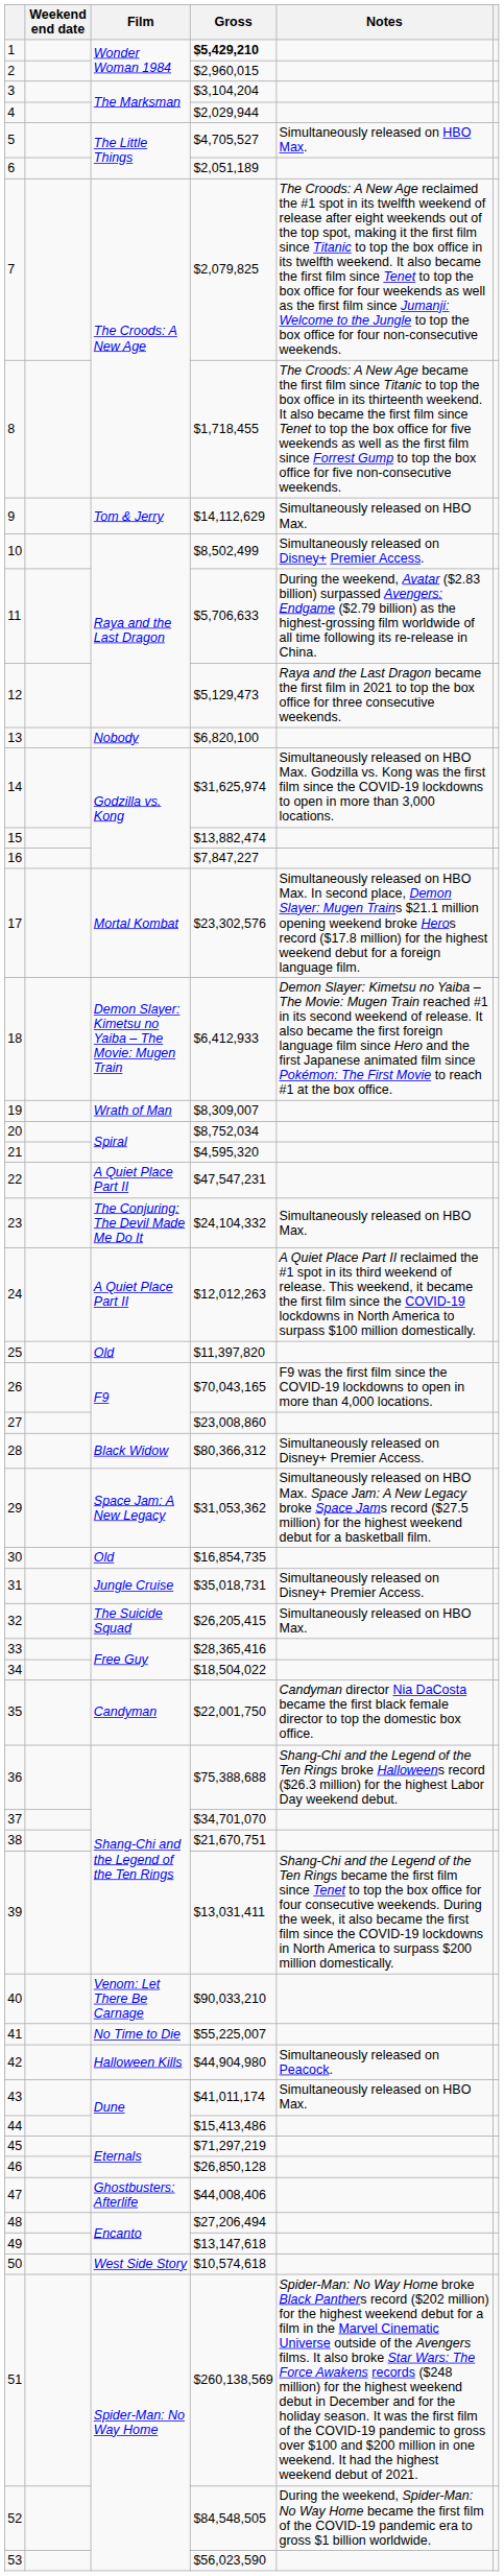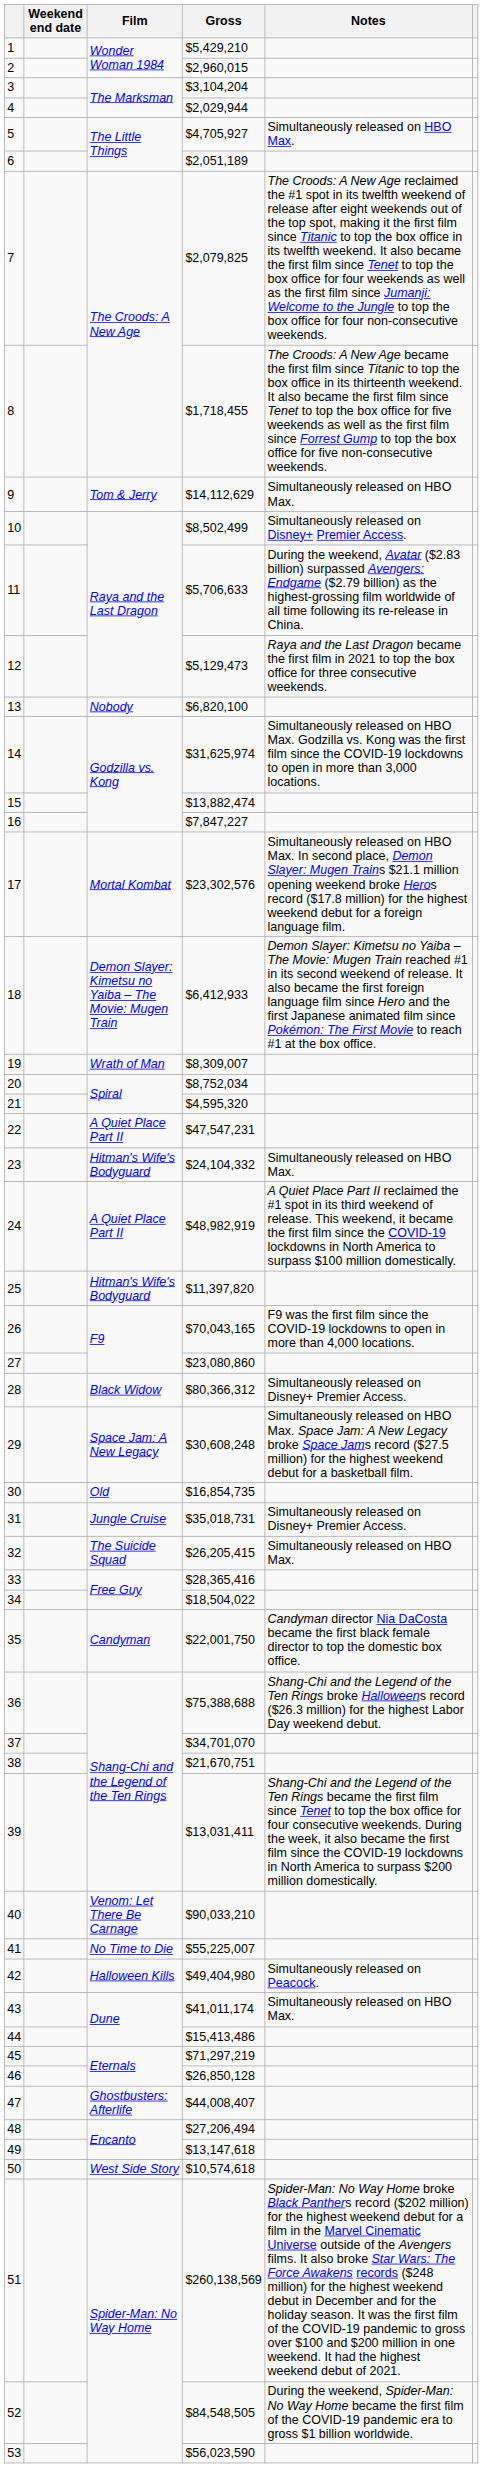1 | Gross: bold -> normal
5 | Gross: $4,705,527 -> $4,705,927
23 | Film: The Conjuring: The Devil Made Me Do It -> Hitman's Wife's Bodyguard
24 | Gross: $12,012,263 -> $48,982,919
25 | Film: Old -> Hitman's Wife's Bodyguard
27 | Gross: $23,008,860 -> $23,080,860
29 | Gross: $31,053,362 -> $30,608,248
42 | Gross: $44,904,980 -> $49,404,980
47 | Gross: $44,008,406 -> $44,008,407
